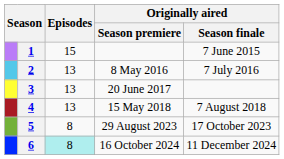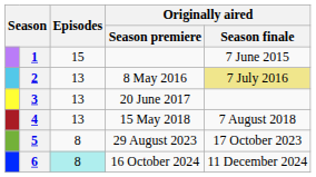2 | Originally aired / Season finale: no background -> khaki background
